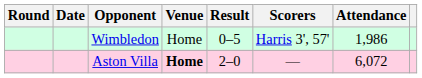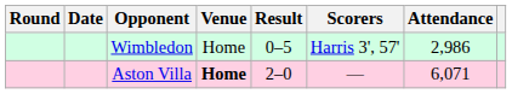Wimbledon | Attendance: 1,986 -> 2,986
Aston Villa | Attendance: 6,072 -> 6,071
